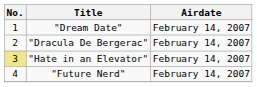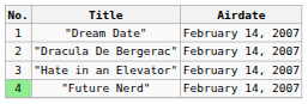"Hate in an Elevator" | No.: khaki background -> no background
"Future Nerd" | No.: no background -> lightgreen background
